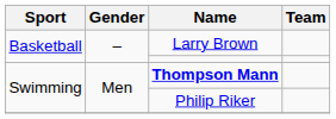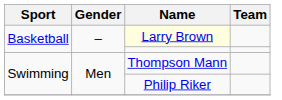Larry Brown | Name: no background -> lightyellow background
Thompson Mann | Name: bold -> normal
